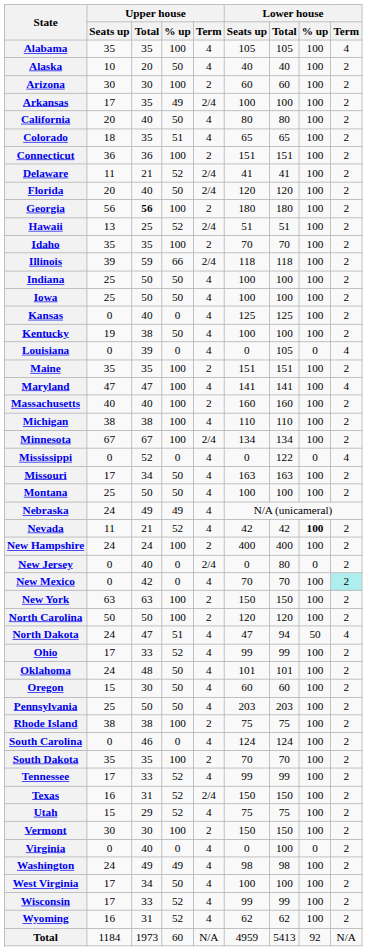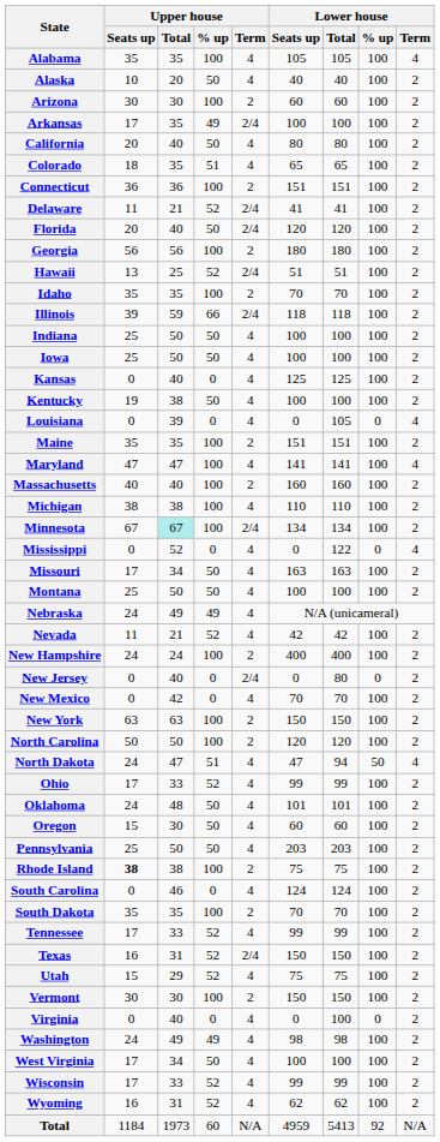Georgia | Upper house / Total: bold -> normal
Minnesota | Upper house / Total: no background -> paleturquoise background
Nevada | Lower house / % up: bold -> normal
New Mexico | Lower house / Term: paleturquoise background -> no background
Rhode Island | Upper house / Seats up: normal -> bold
